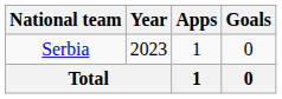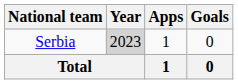Serbia | Year: no background -> lightgrey background
